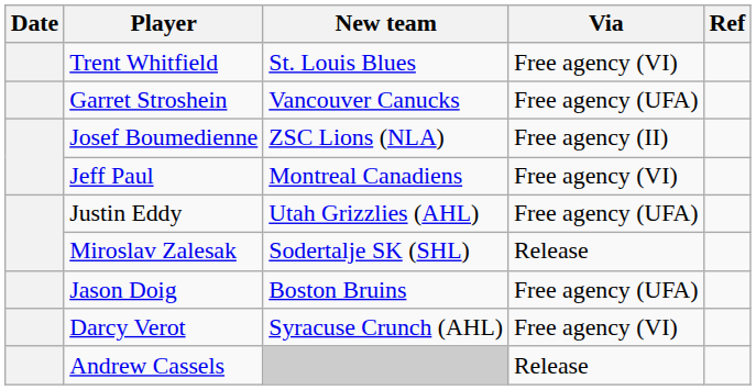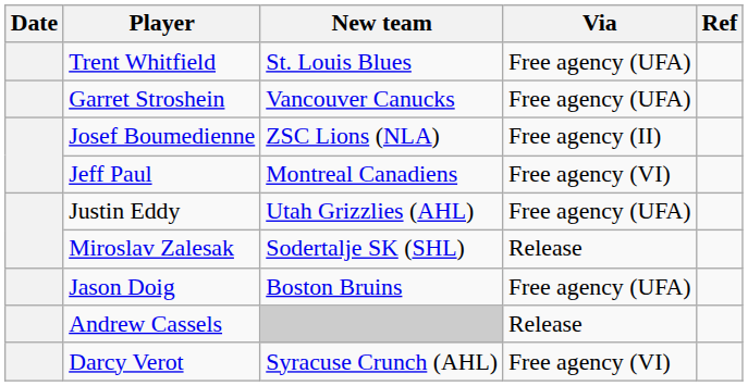Trent Whitfield | Via: Free agency (VI) -> Free agency (UFA)
rows swapped: Darcy Verot <-> Andrew Cassels
